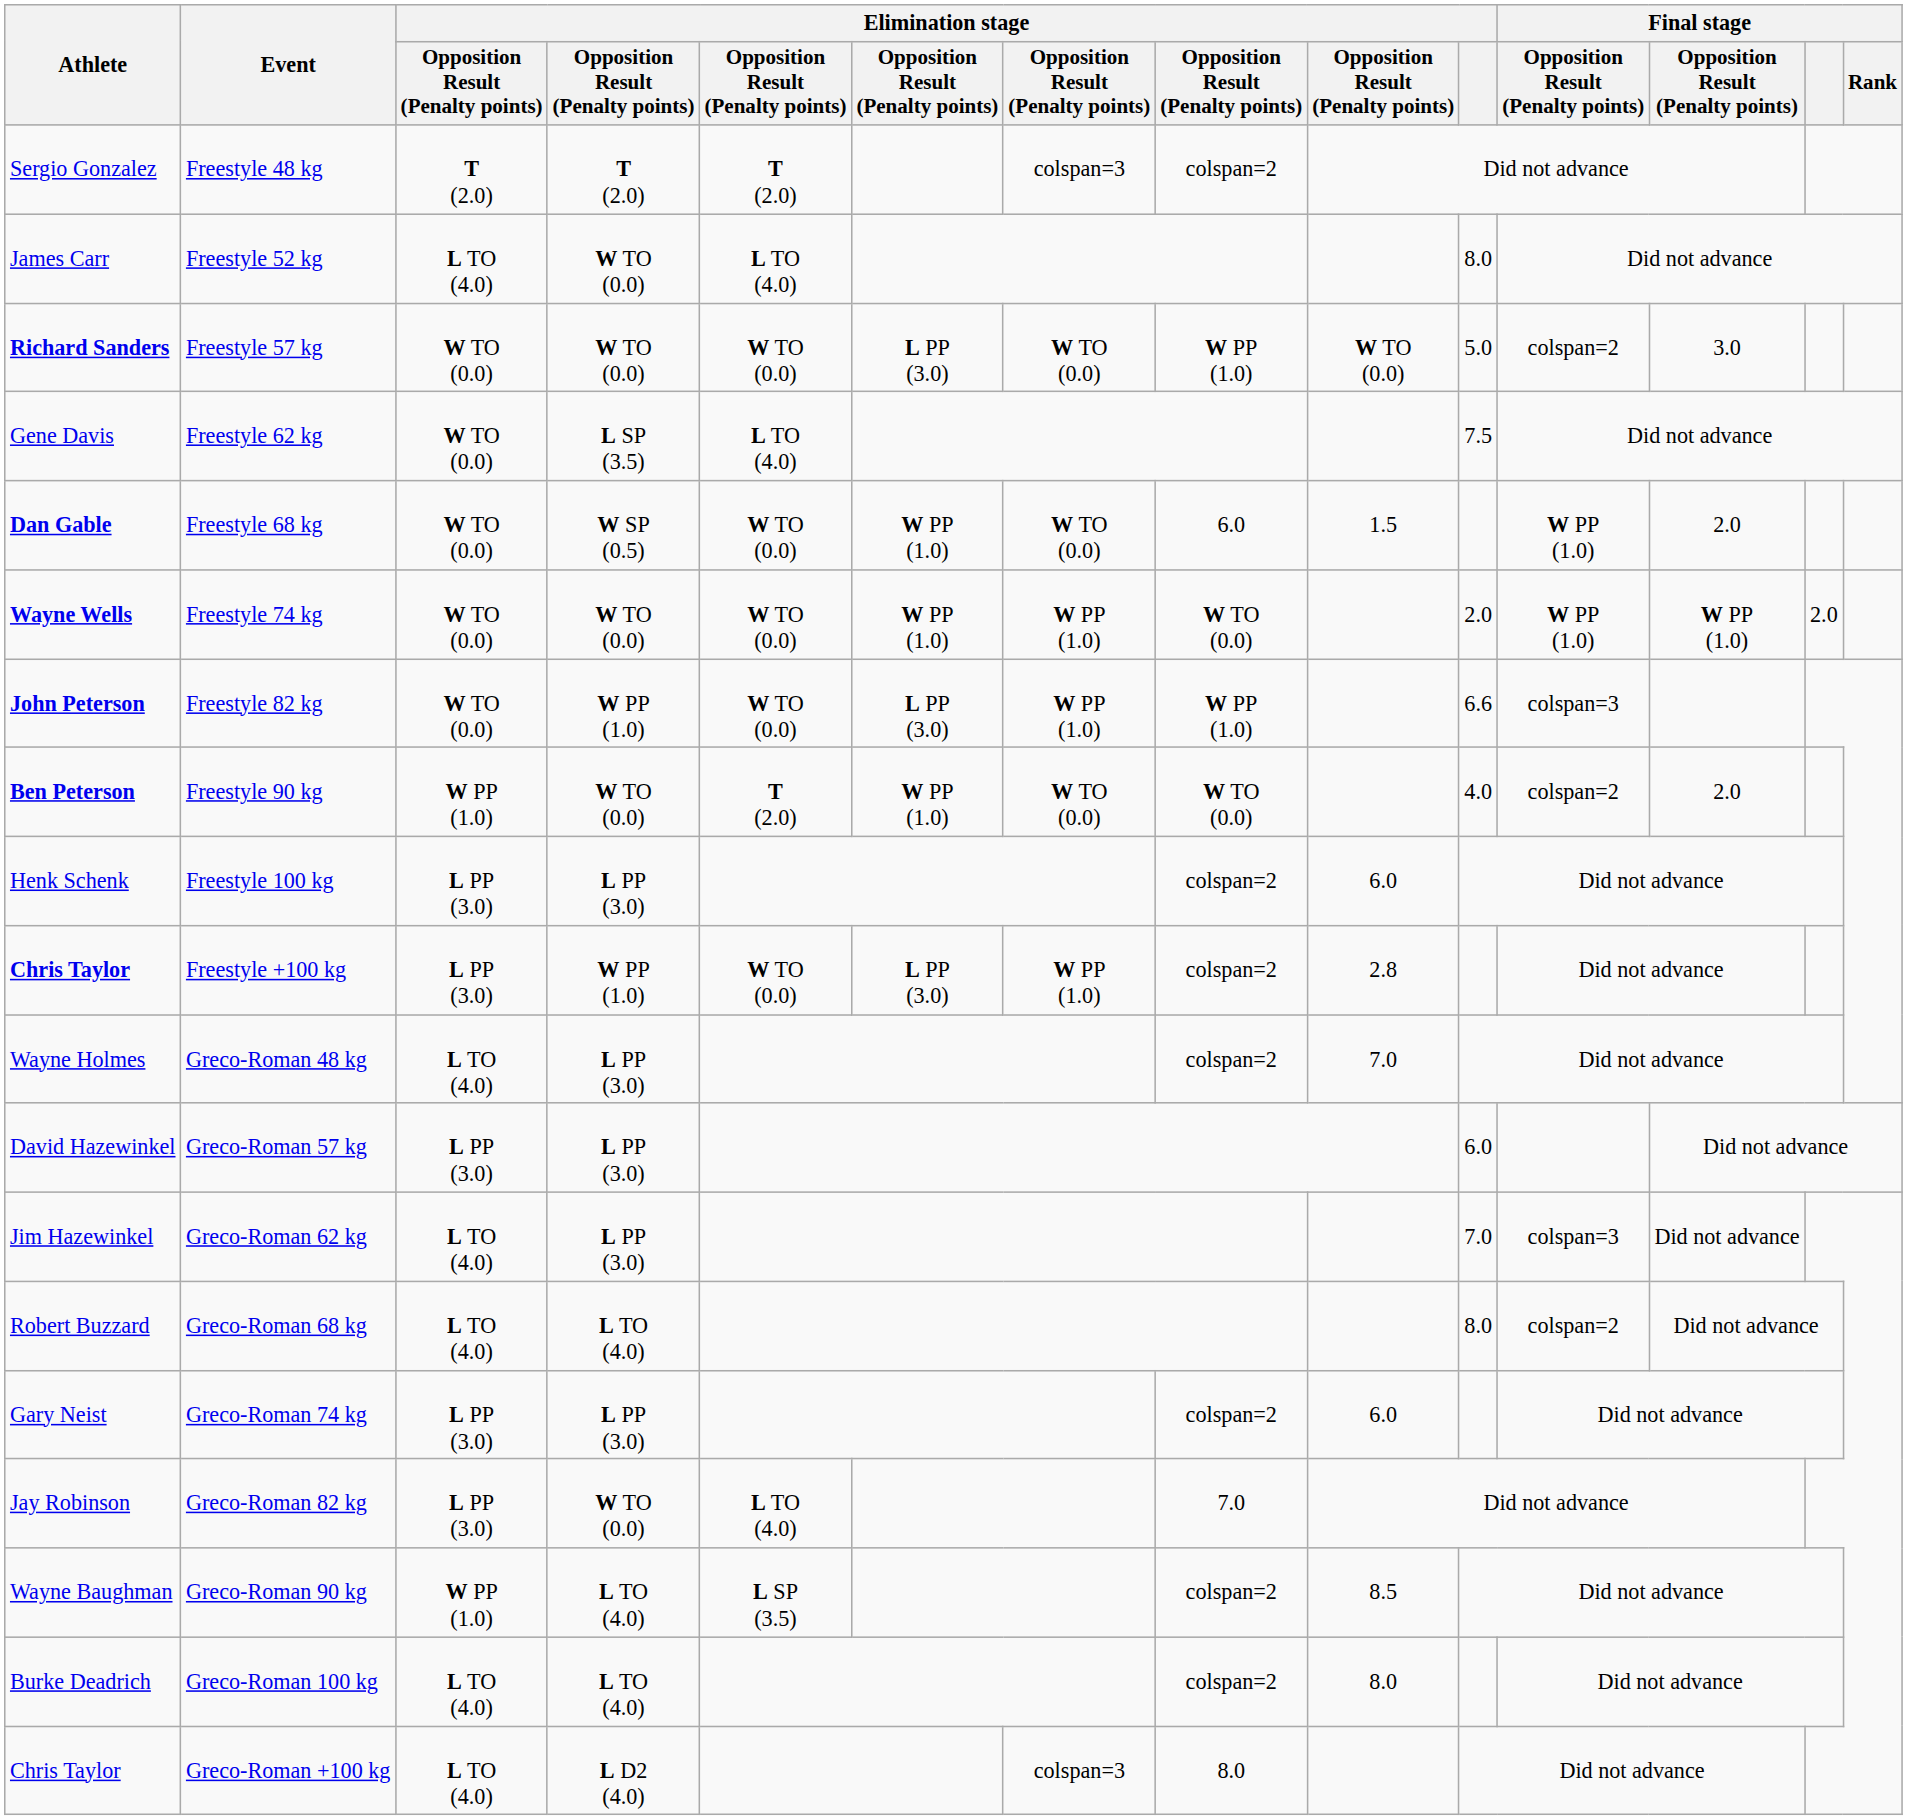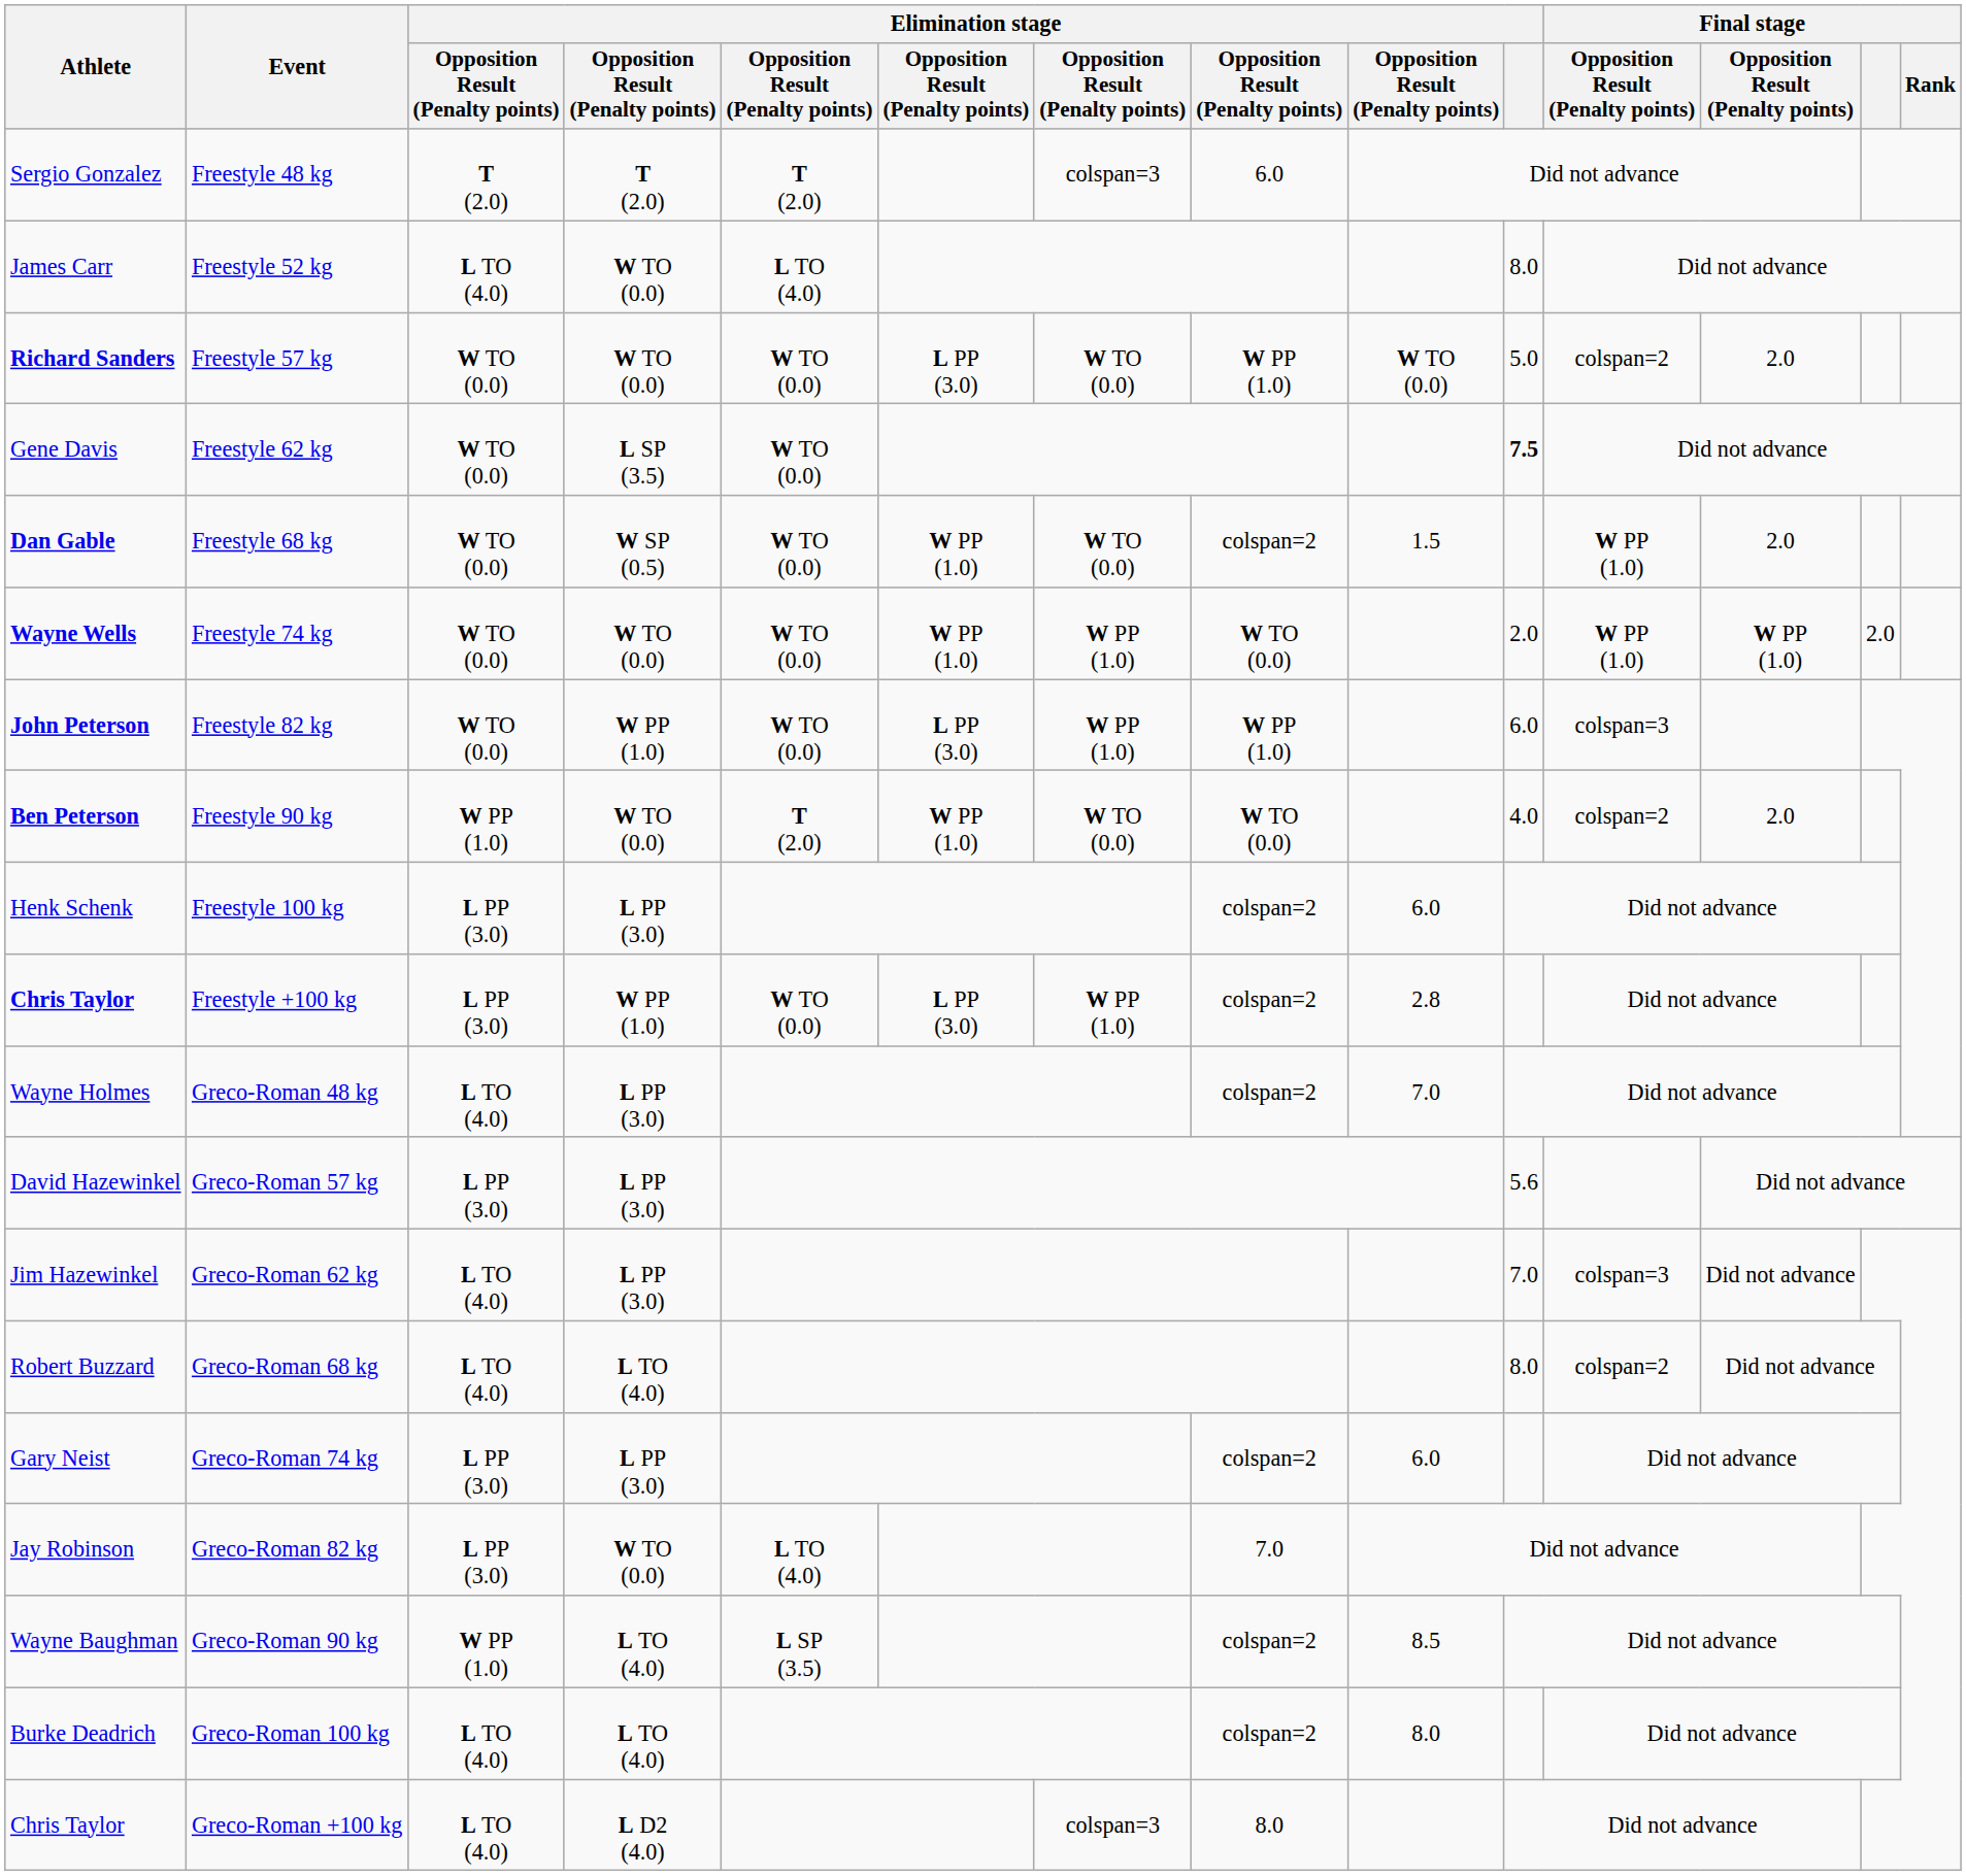Freestyle 48 kg | column 8: colspan=2 -> 6.0
Freestyle 57 kg | column 12: 3.0 -> 2.0
Freestyle 62 kg | column 5: L TO (4.0) -> W TO (0.0)
Freestyle 62 kg | Elimination stage: normal -> bold
Freestyle 68 kg | column 8: 6.0 -> colspan=2
Freestyle 82 kg | Elimination stage: 6.6 -> 6.0
Greco-Roman 57 kg | Elimination stage: 6.0 -> 5.6
